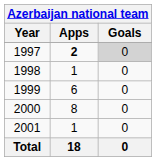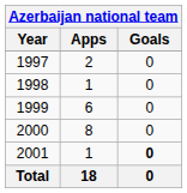1997 | Apps: bold -> normal
1997 | Goals: lightgrey background -> no background
2001 | Goals: normal -> bold
